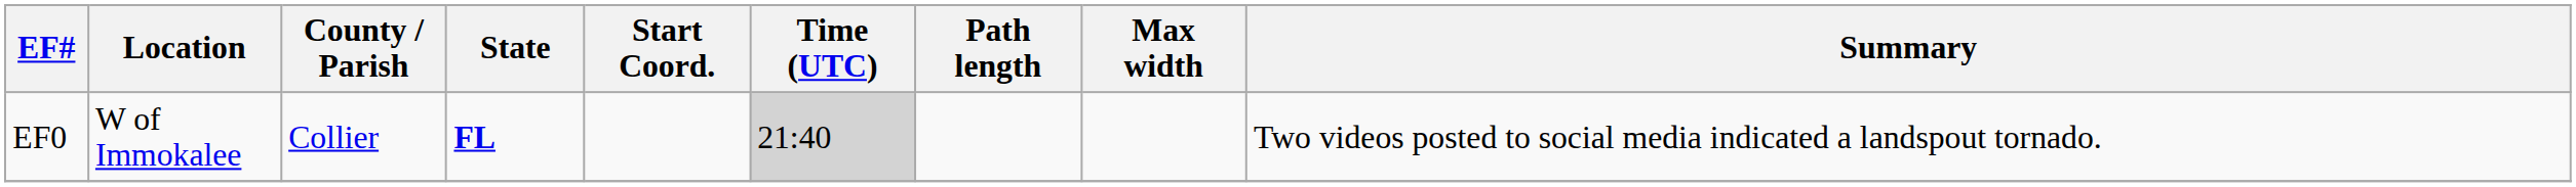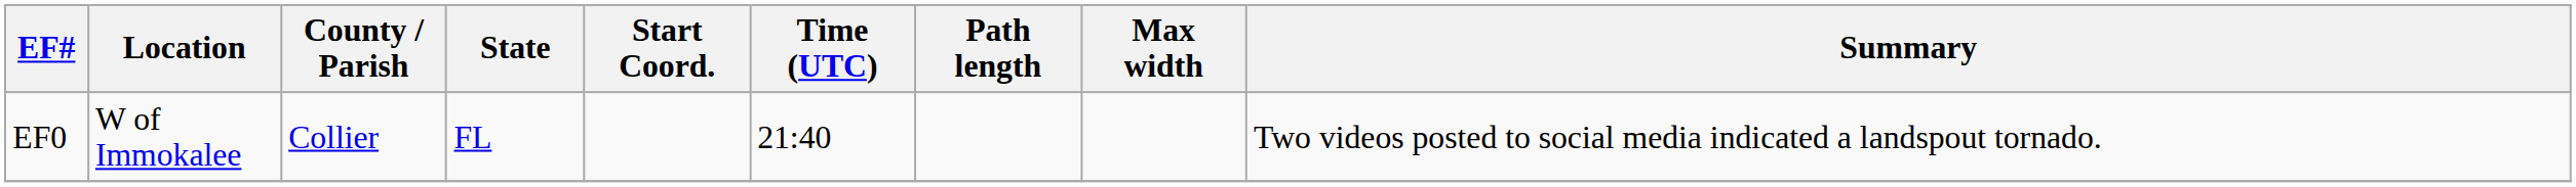EF0 | State: bold -> normal
EF0 | Time (UTC): lightgrey background -> no background
